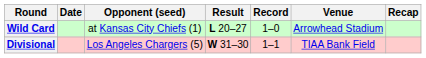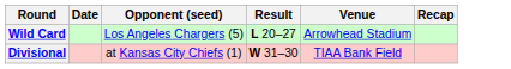- column: Record | 1–0 | 1–1
Wild Card | Opponent (seed): at Kansas City Chiefs (1) -> Los Angeles Chargers (5)
Divisional | Opponent (seed): Los Angeles Chargers (5) -> at Kansas City Chiefs (1)
